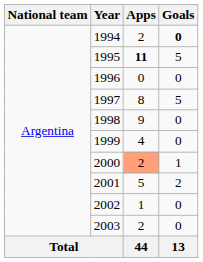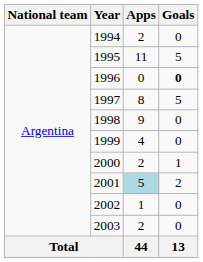1994 | Goals: bold -> normal
1995 | Apps: bold -> normal
1996 | Goals: normal -> bold
2000 | Apps: lightsalmon background -> no background
2001 | Apps: no background -> lightblue background
